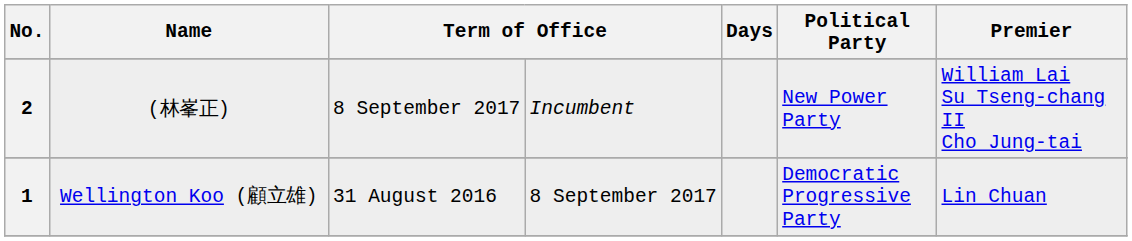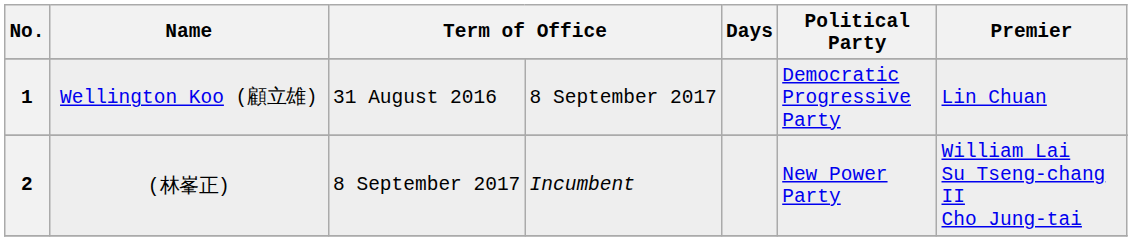rows swapped: 1 <-> 2
